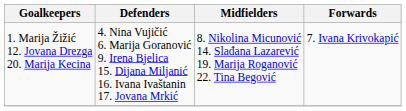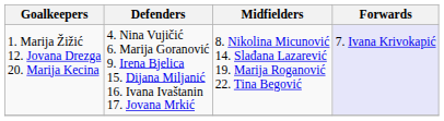1. Marija Žižić 12. Jovana Drezga 20. Marija Kecina | Forwards: no background -> lavender background
